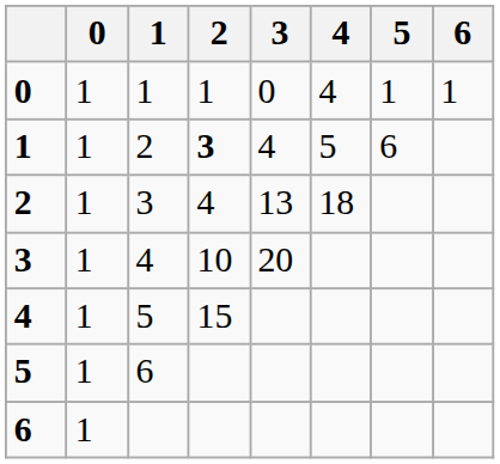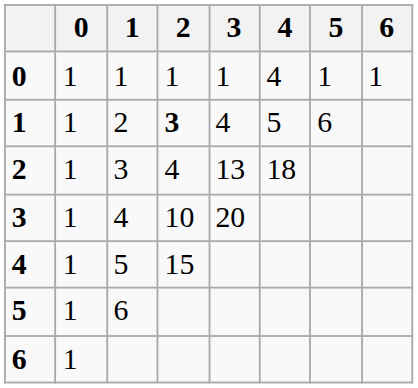row 2 | 3: 0 -> 1
